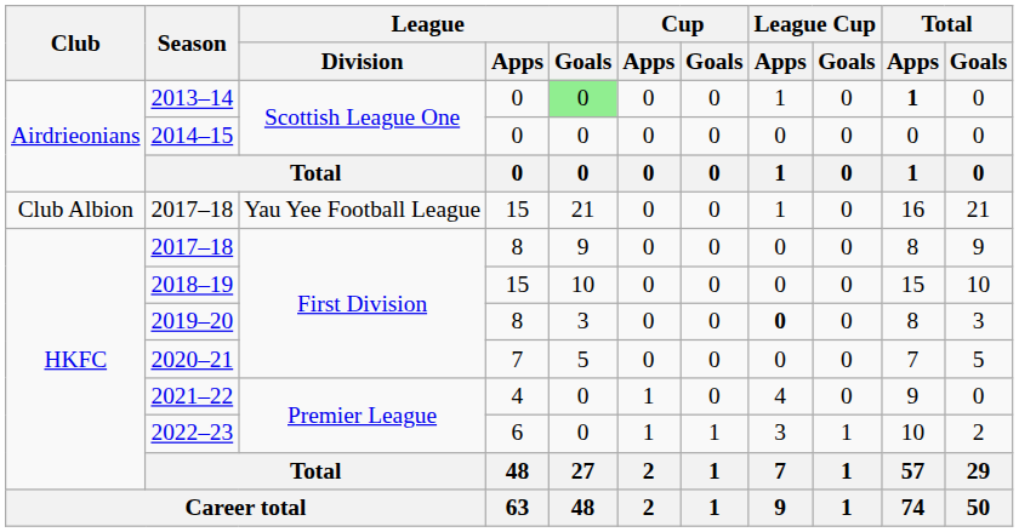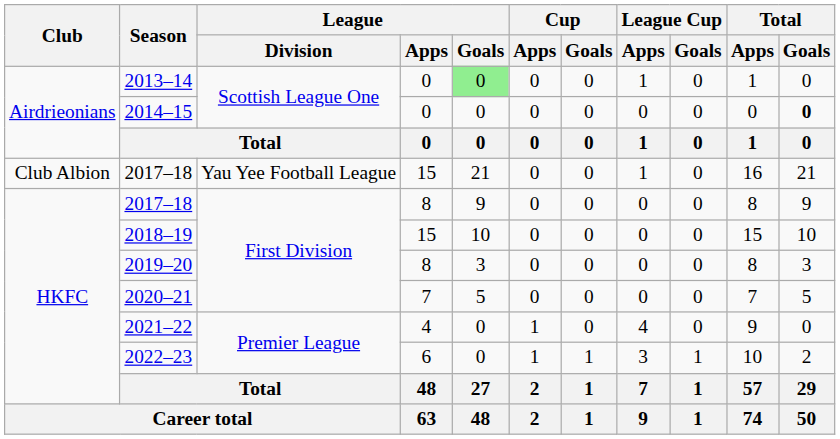2013–14 | Total / Apps: bold -> normal
2014–15 | Total / Goals: normal -> bold
2019–20 | League Cup / Apps: bold -> normal
